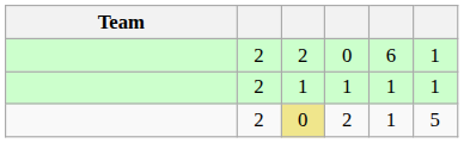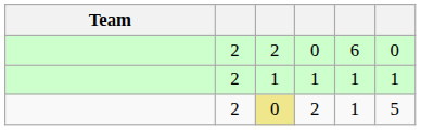row 2 | column 6: 1 -> 0
